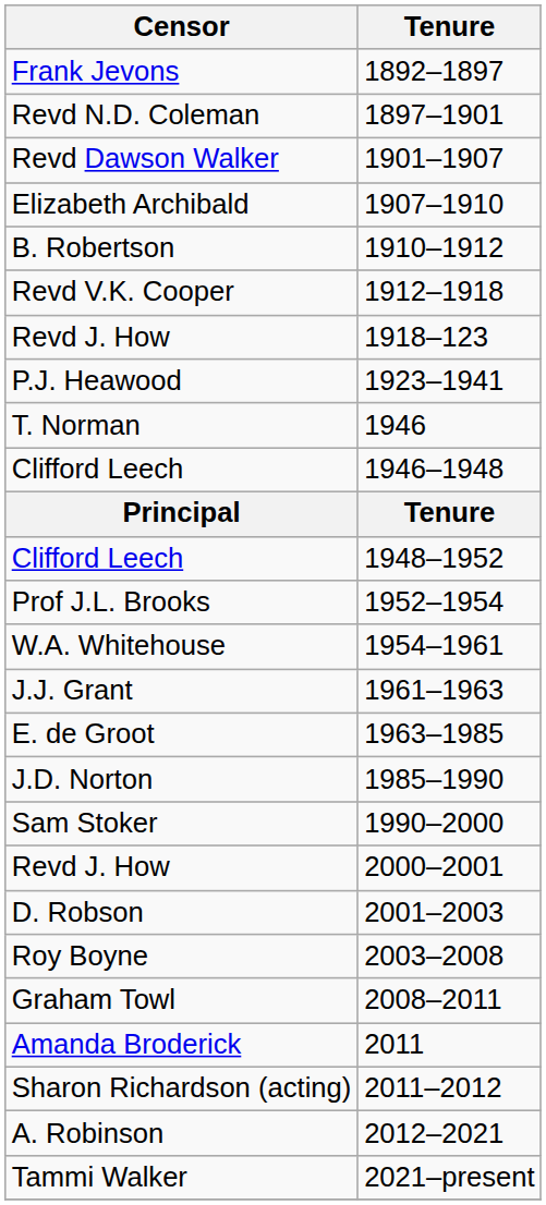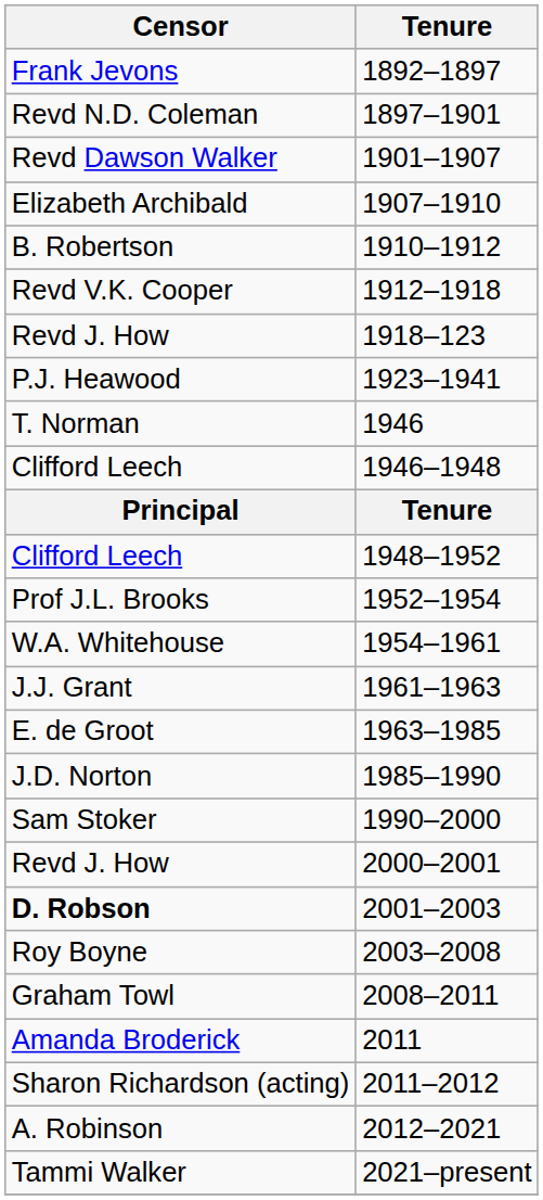row 21 | Censor: normal -> bold
